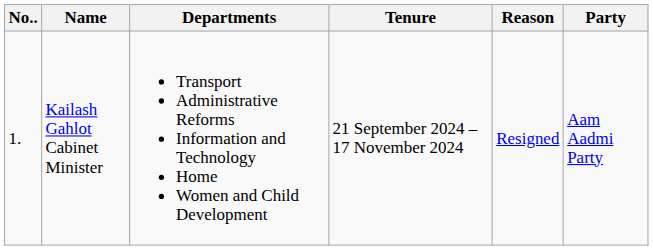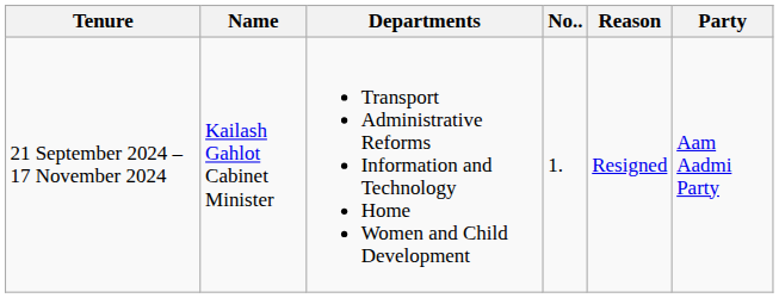columns swapped: No.. <-> Tenure
